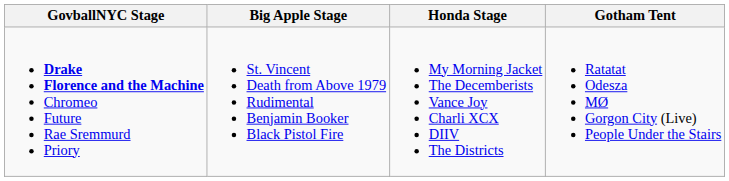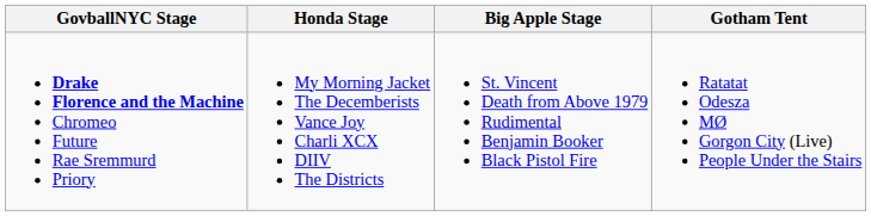columns swapped: Big Apple Stage <-> Honda Stage
